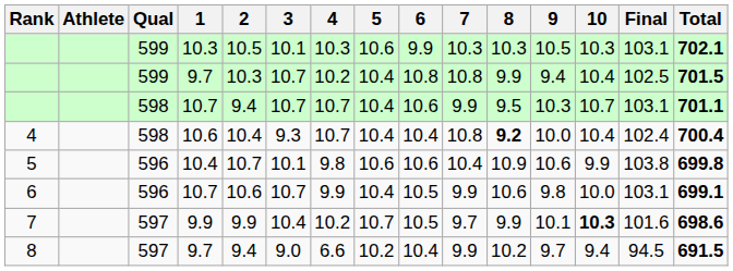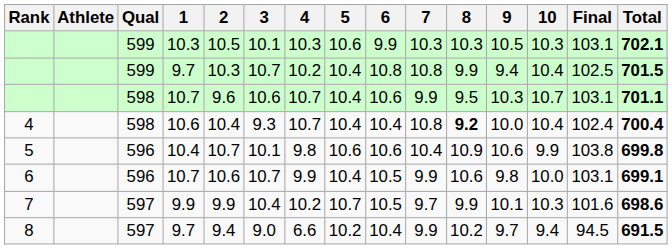row 4 | 2: 9.4 -> 9.6
row 4 | 3: 10.7 -> 10.6
row 8 | 10: bold -> normal
